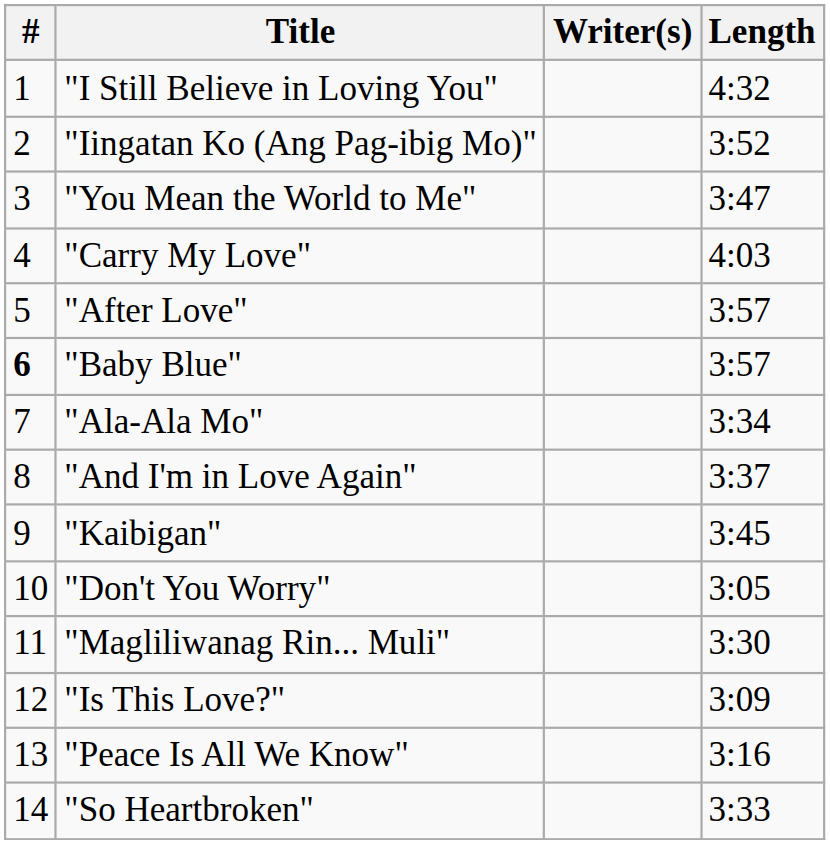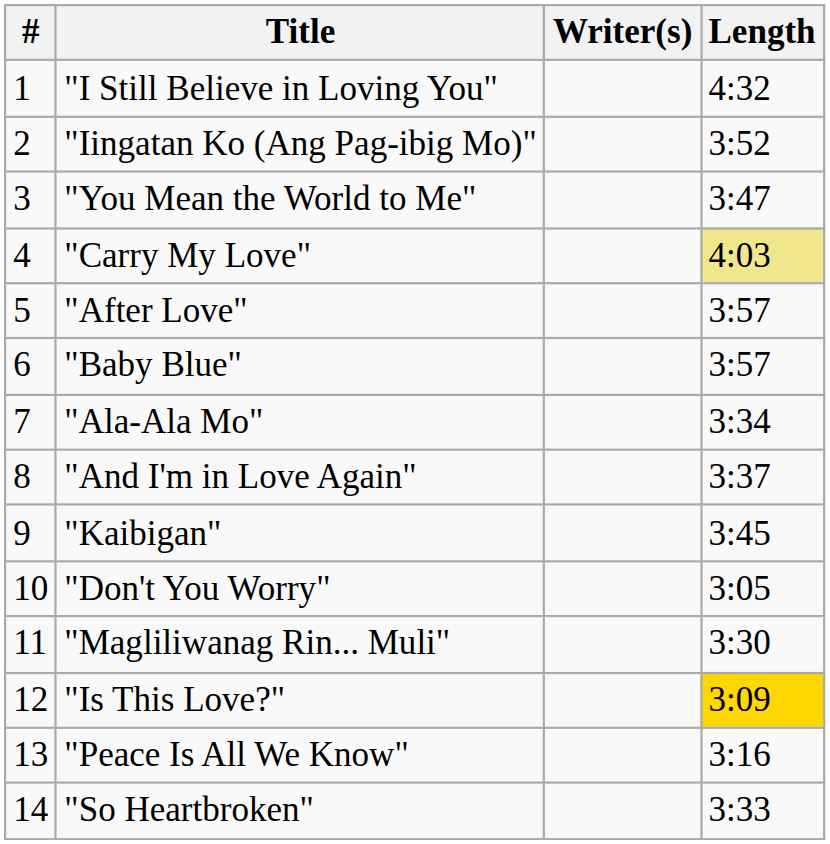"Carry My Love" | Length: no background -> khaki background
"Baby Blue" | #: bold -> normal
"Is This Love?" | Length: no background -> gold background
